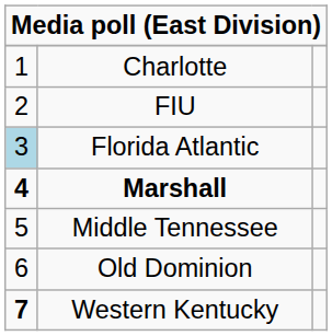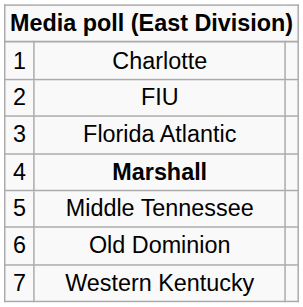Florida Atlantic | column 1: lightblue background -> no background
Marshall | column 1: bold -> normal
Western Kentucky | column 1: bold -> normal
